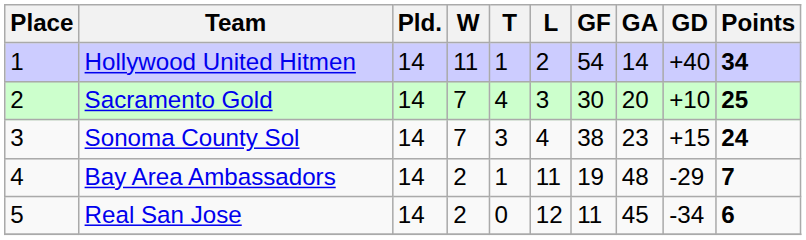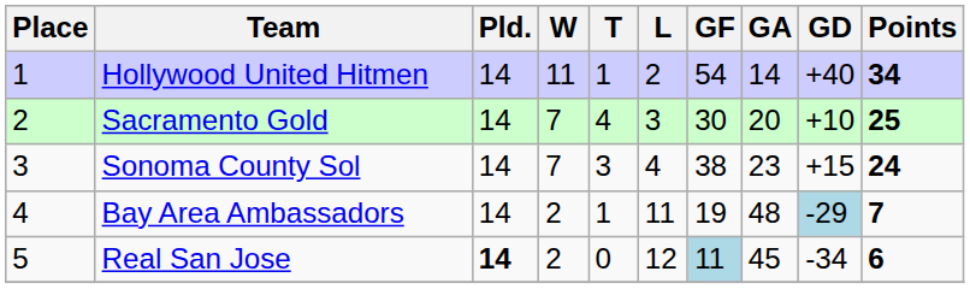Bay Area Ambassadors | GD: no background -> lightblue background
Real San Jose | Pld.: normal -> bold
Real San Jose | GF: no background -> lightblue background
